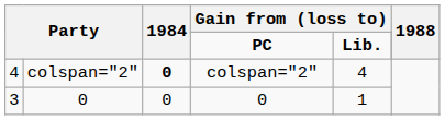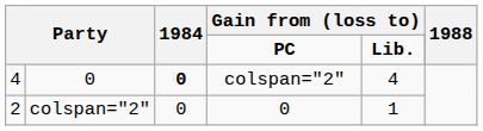row 3 | column 2: colspan="2" -> 0
row 4 | column 1: 3 -> 2
row 4 | column 2: 0 -> colspan="2"
